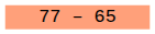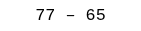row 1 | column 1: lightsalmon background -> no background
